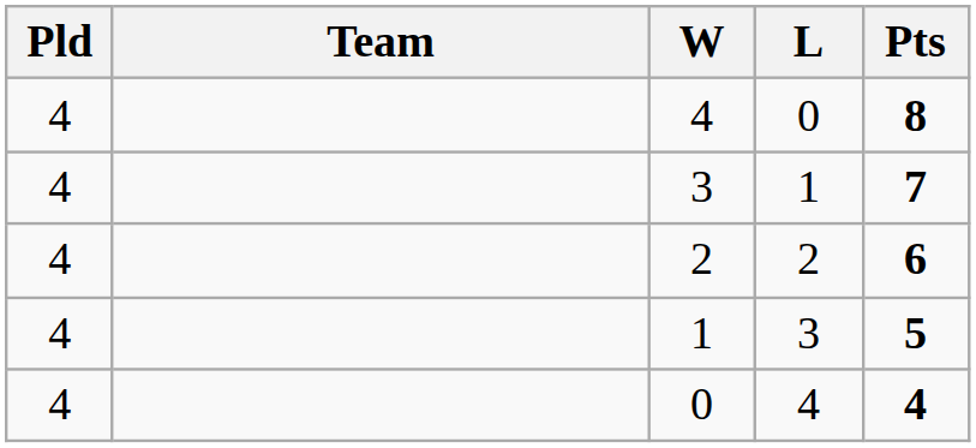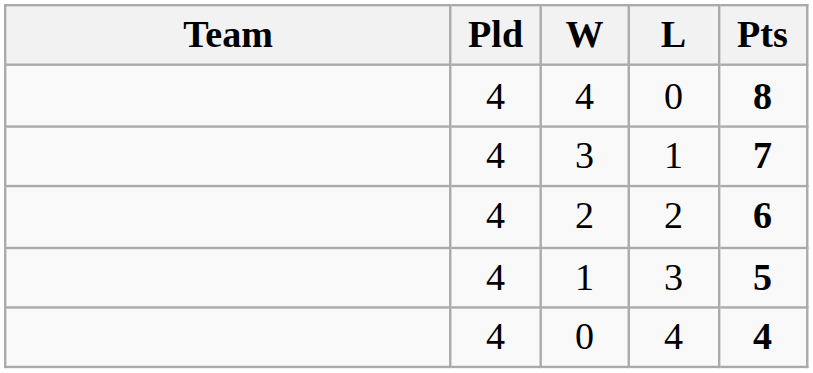columns swapped: Team <-> Pld
